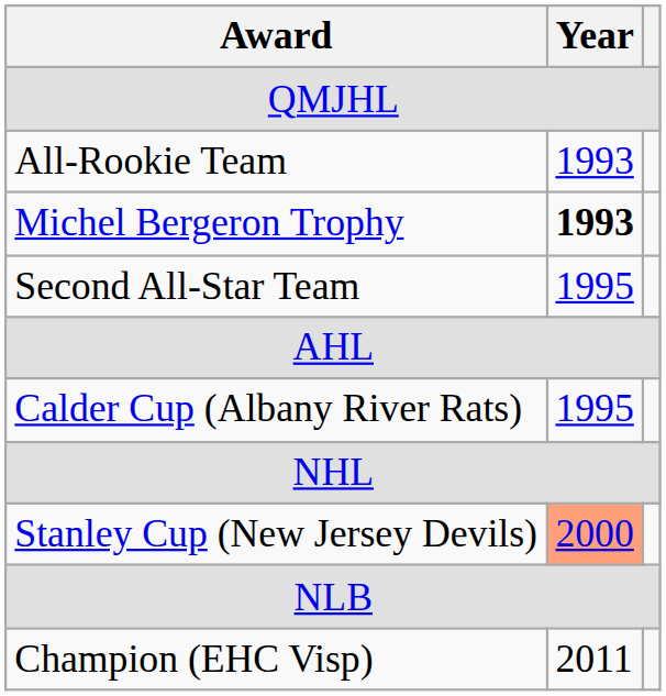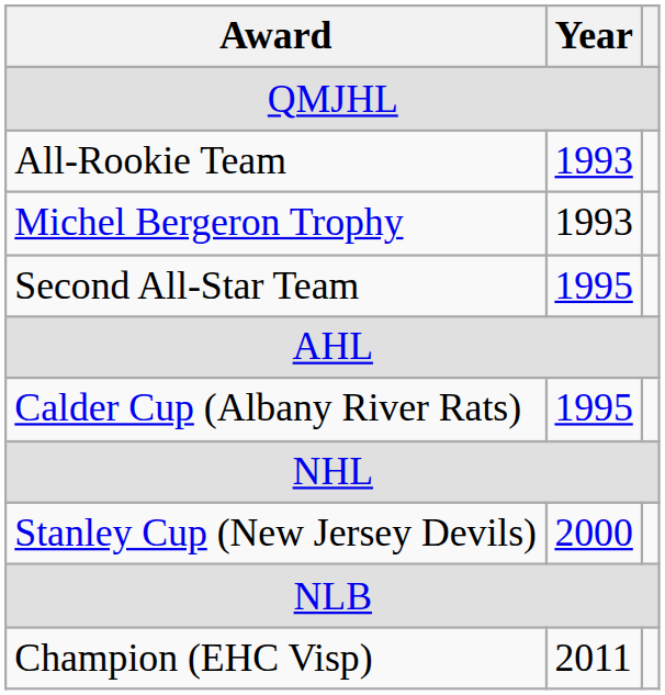Michel Bergeron Trophy | Year: bold -> normal
Stanley Cup (New Jersey Devils) | Year: lightsalmon background -> no background
